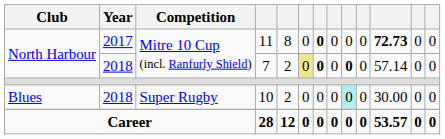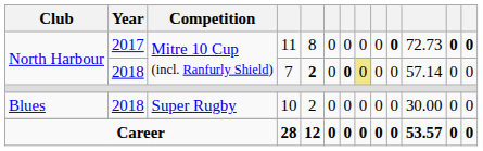11 | column 7: bold -> normal
11 | column 10: normal -> bold
11 | column 11: bold -> normal
11 | column 12: normal -> bold
11 | column 13: normal -> bold
7 | column 5: normal -> bold
7 | column 6: khaki background -> no background
7 | column 8: no background -> khaki background
7 | column 9: bold -> normal
10 | column 9: paleturquoise background -> no background
